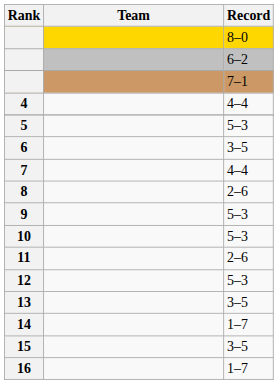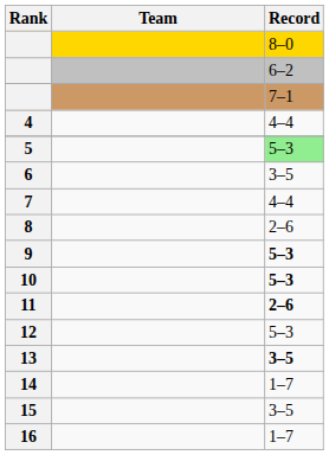5 | Record: no background -> lightgreen background
9 | Record: normal -> bold
10 | Record: normal -> bold
11 | Record: normal -> bold
13 | Record: normal -> bold
